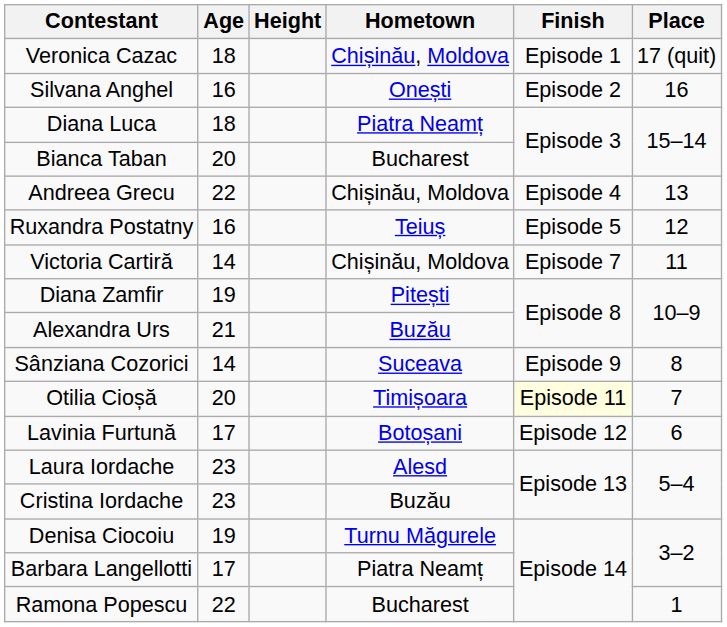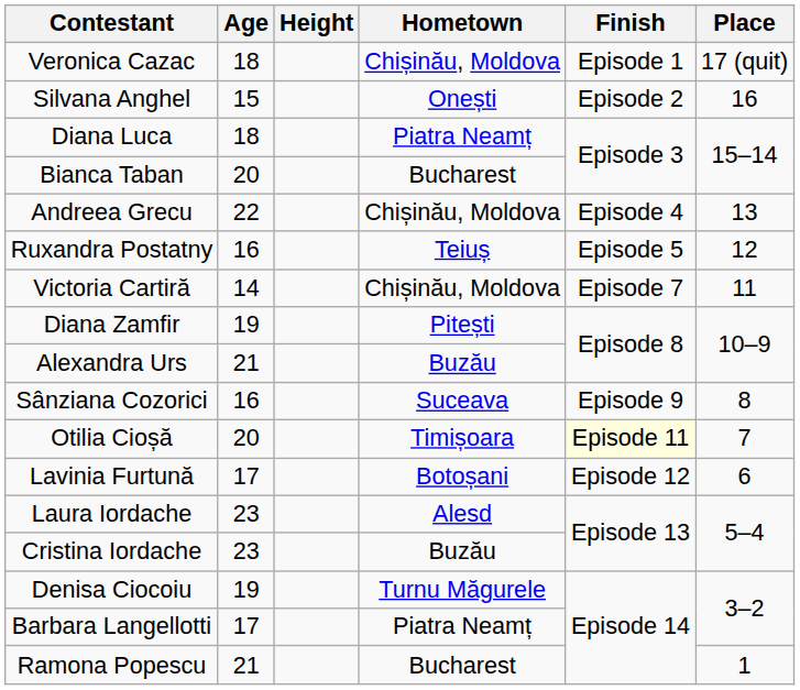Silvana Anghel | Age: 16 -> 15
Sânziana Cozorici | Age: 14 -> 16
Ramona Popescu | Age: 22 -> 21
